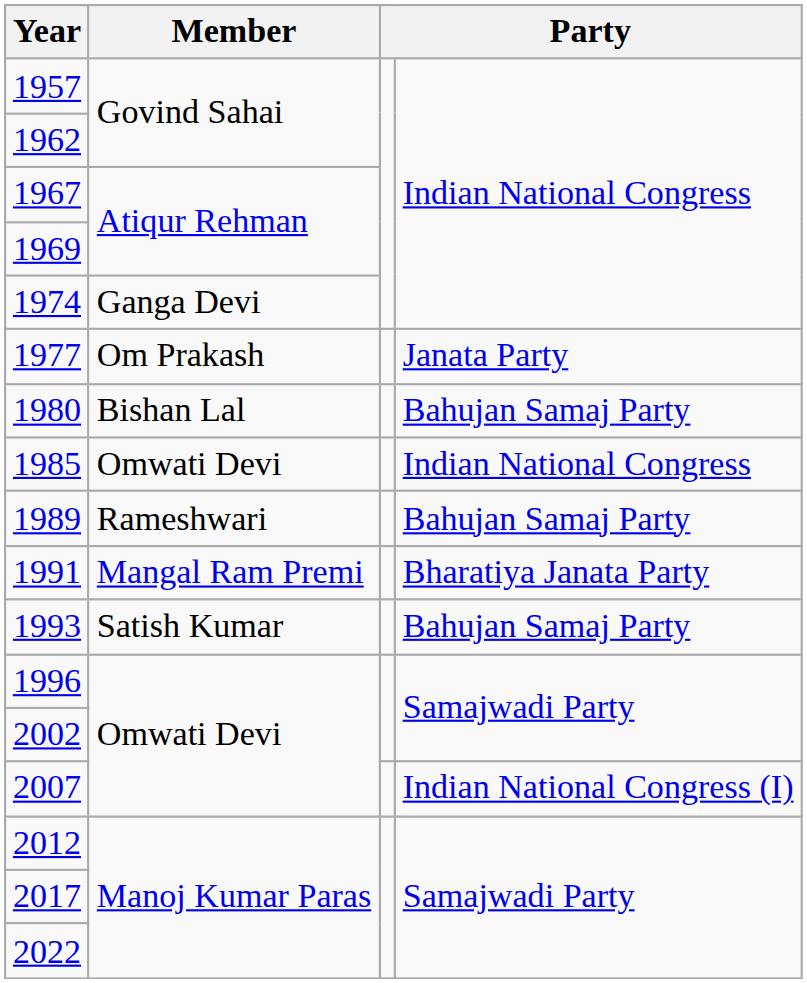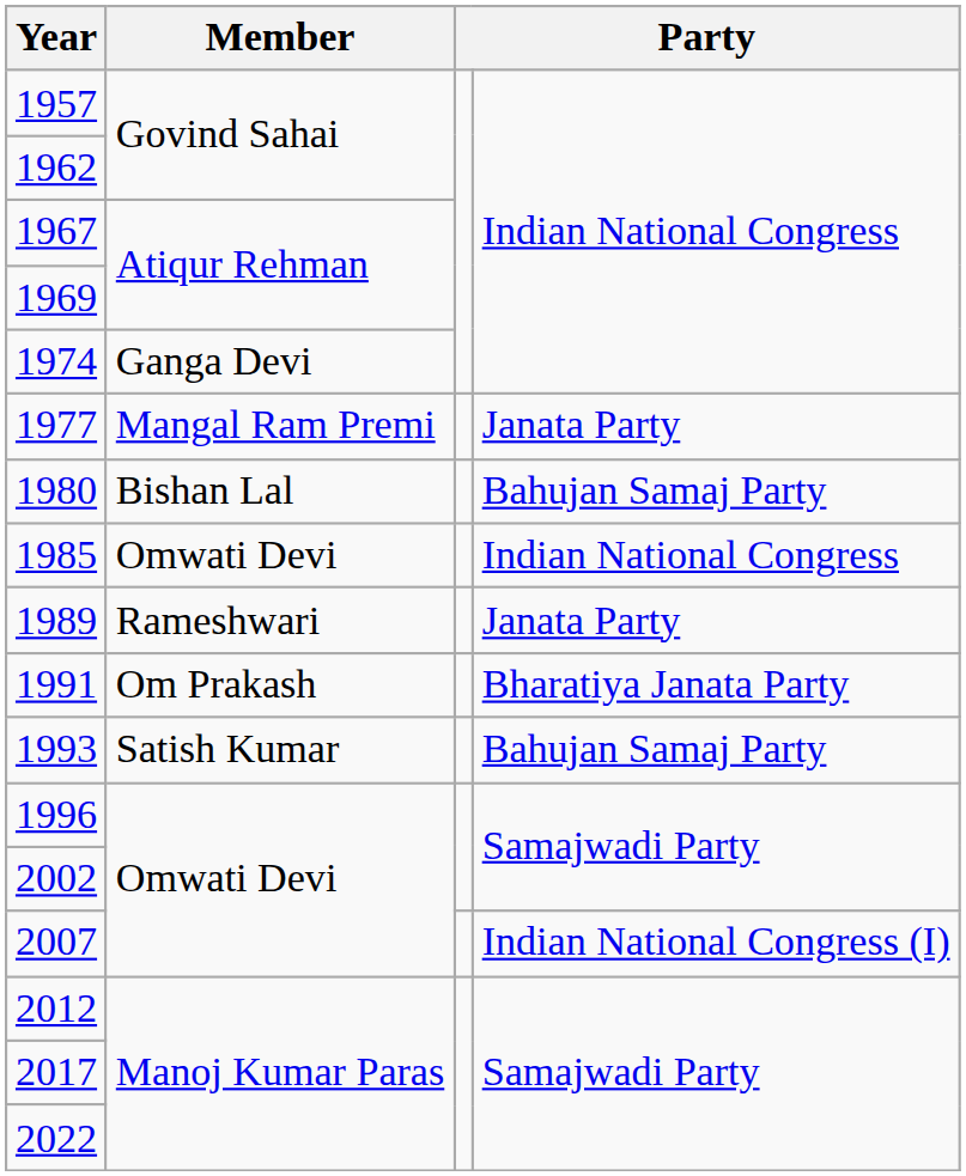1977 | Member: Om Prakash -> Mangal Ram Premi
1989 | column 4: Bahujan Samaj Party -> Janata Party
1991 | Member: Mangal Ram Premi -> Om Prakash
